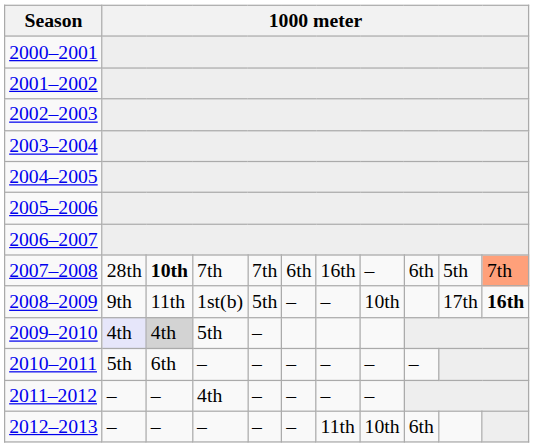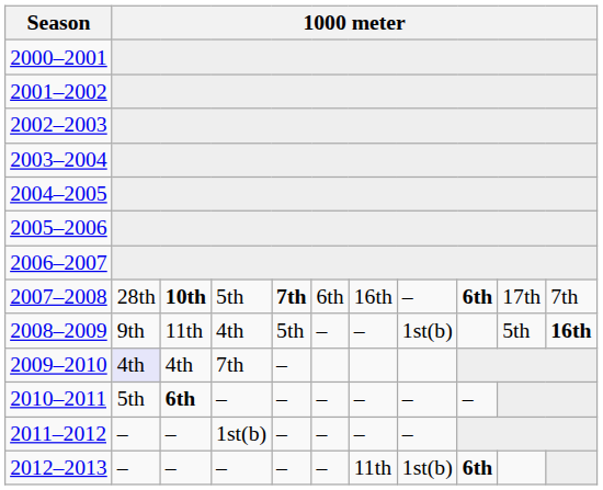2007–2008 | column 4: 7th -> 5th
2007–2008 | column 5: normal -> bold
2007–2008 | column 9: normal -> bold
2007–2008 | column 10: 5th -> 17th
2007–2008 | column 11: lightsalmon background -> no background
2008–2009 | column 4: 1st(b) -> 4th
2008–2009 | column 8: 10th -> 1st(b)
2008–2009 | column 10: 17th -> 5th
2009–2010 | column 3: lightgrey background -> no background
2009–2010 | column 4: 5th -> 7th
2010–2011 | column 3: normal -> bold
2011–2012 | column 4: 4th -> 1st(b)
2012–2013 | column 8: 10th -> 1st(b)
2012–2013 | column 9: normal -> bold
